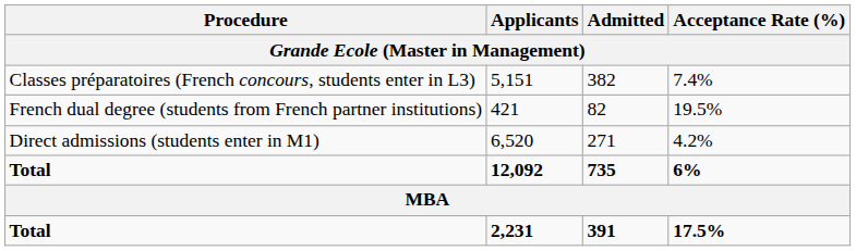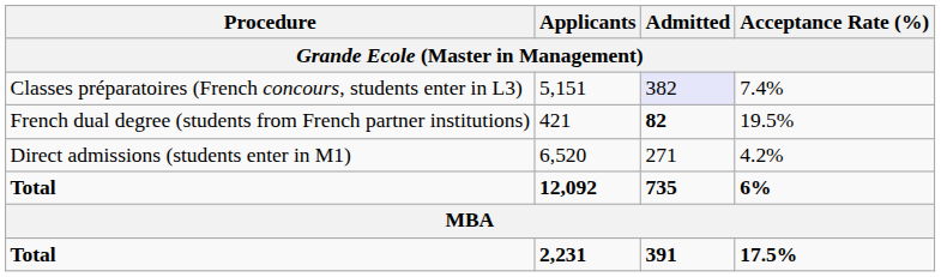5,151 | Admitted: no background -> lavender background
421 | Admitted: normal -> bold
